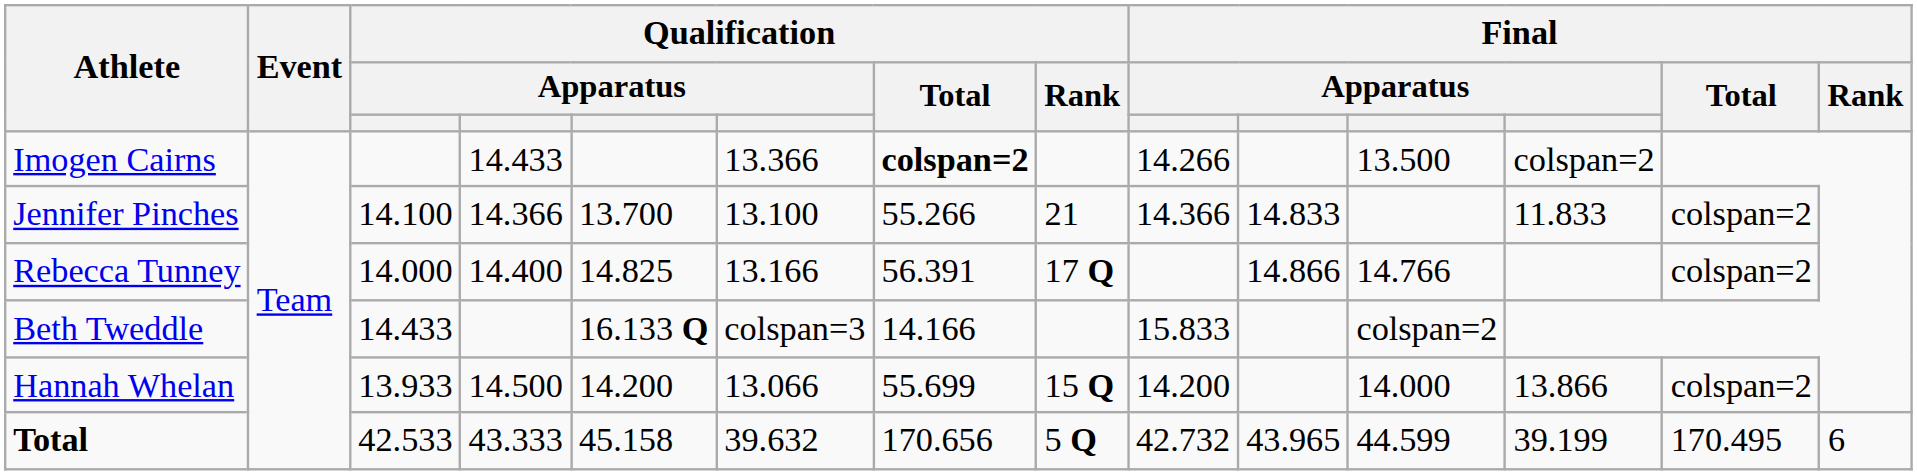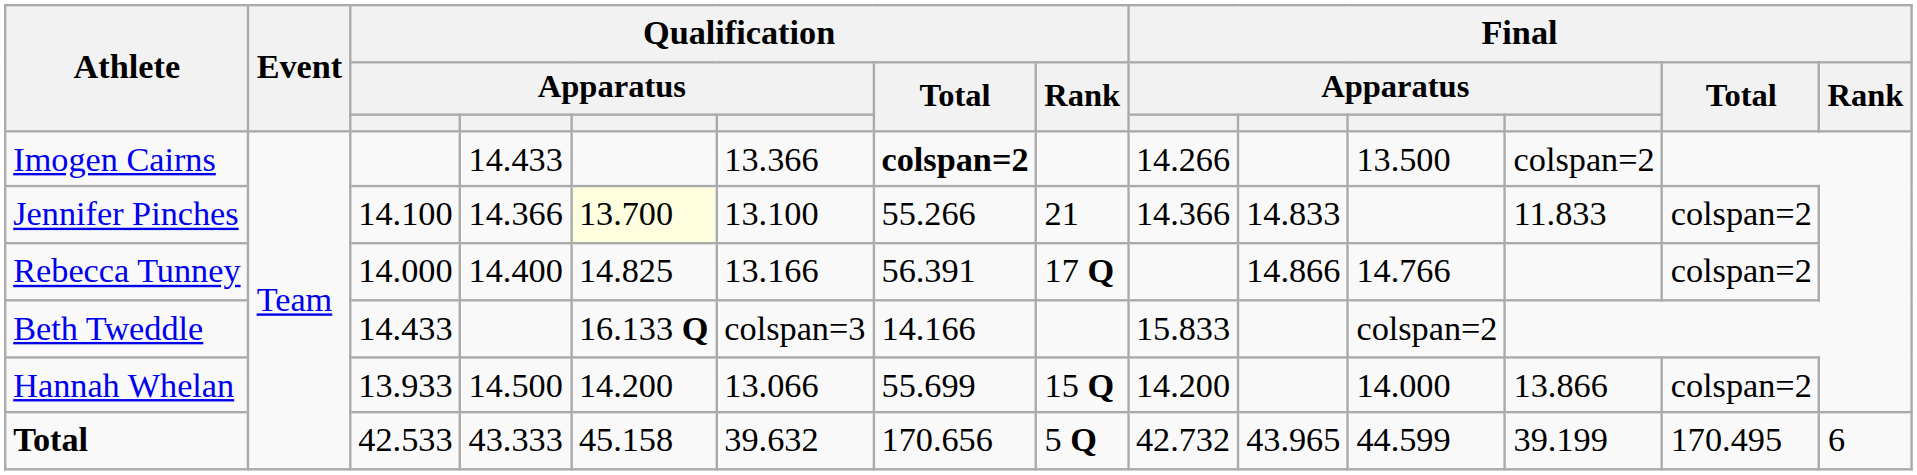Jennifer Pinches | column 5: no background -> lightyellow background
